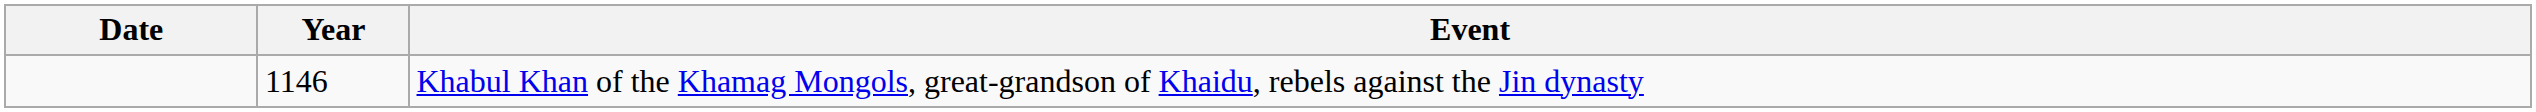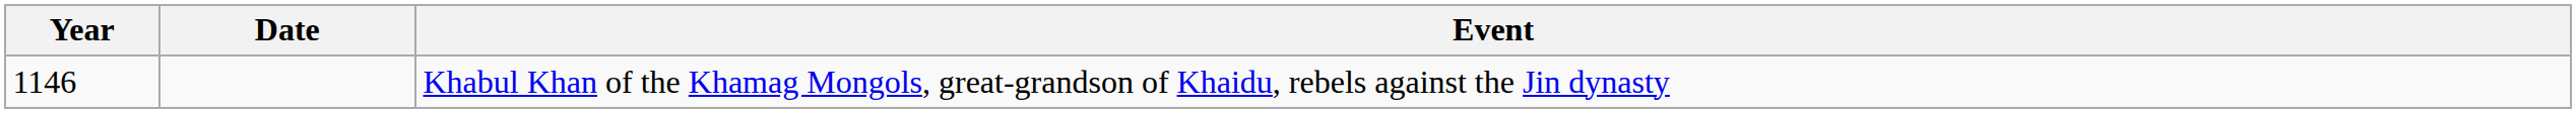columns swapped: Year <-> Date
